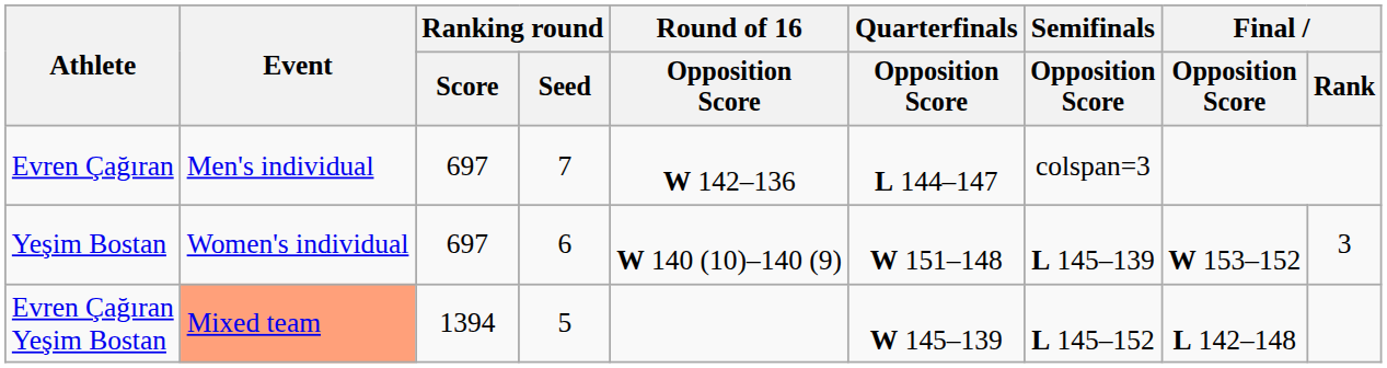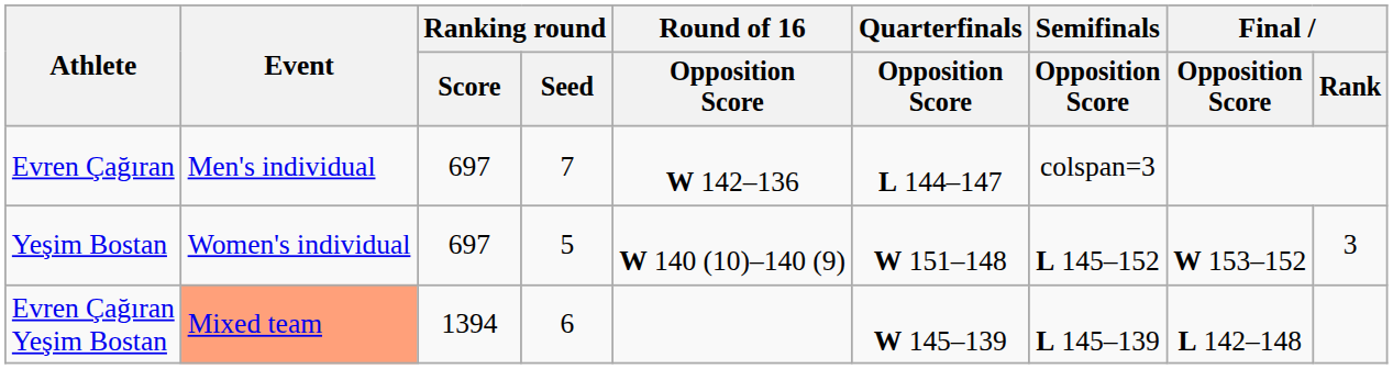Yeşim Bostan | Ranking round / Seed: 6 -> 5
Yeşim Bostan | Semifinals / Opposition Score: L 145–139 -> L 145–152
Evren Çağıran Yeşim Bostan | Ranking round / Seed: 5 -> 6
Evren Çağıran Yeşim Bostan | Semifinals / Opposition Score: L 145–152 -> L 145–139
